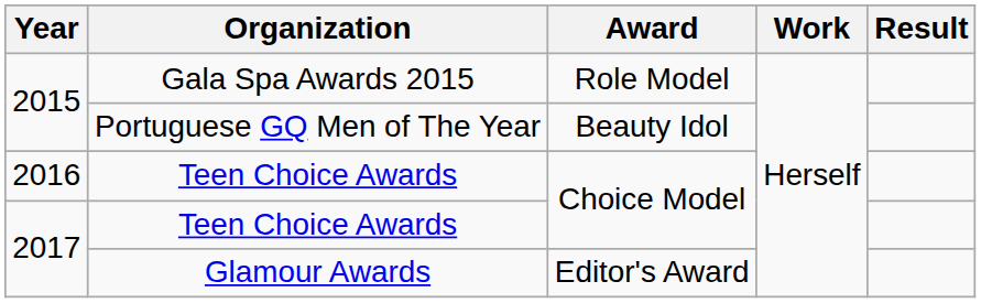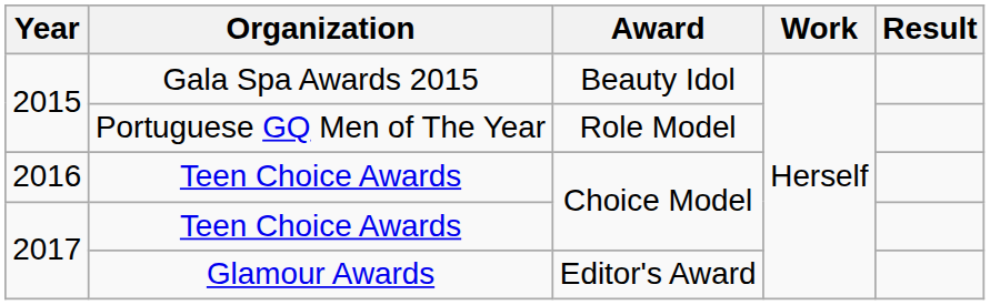Gala Spa Awards 2015 | Award: Role Model -> Beauty Idol
Portuguese GQ Men of The Year | Award: Beauty Idol -> Role Model
